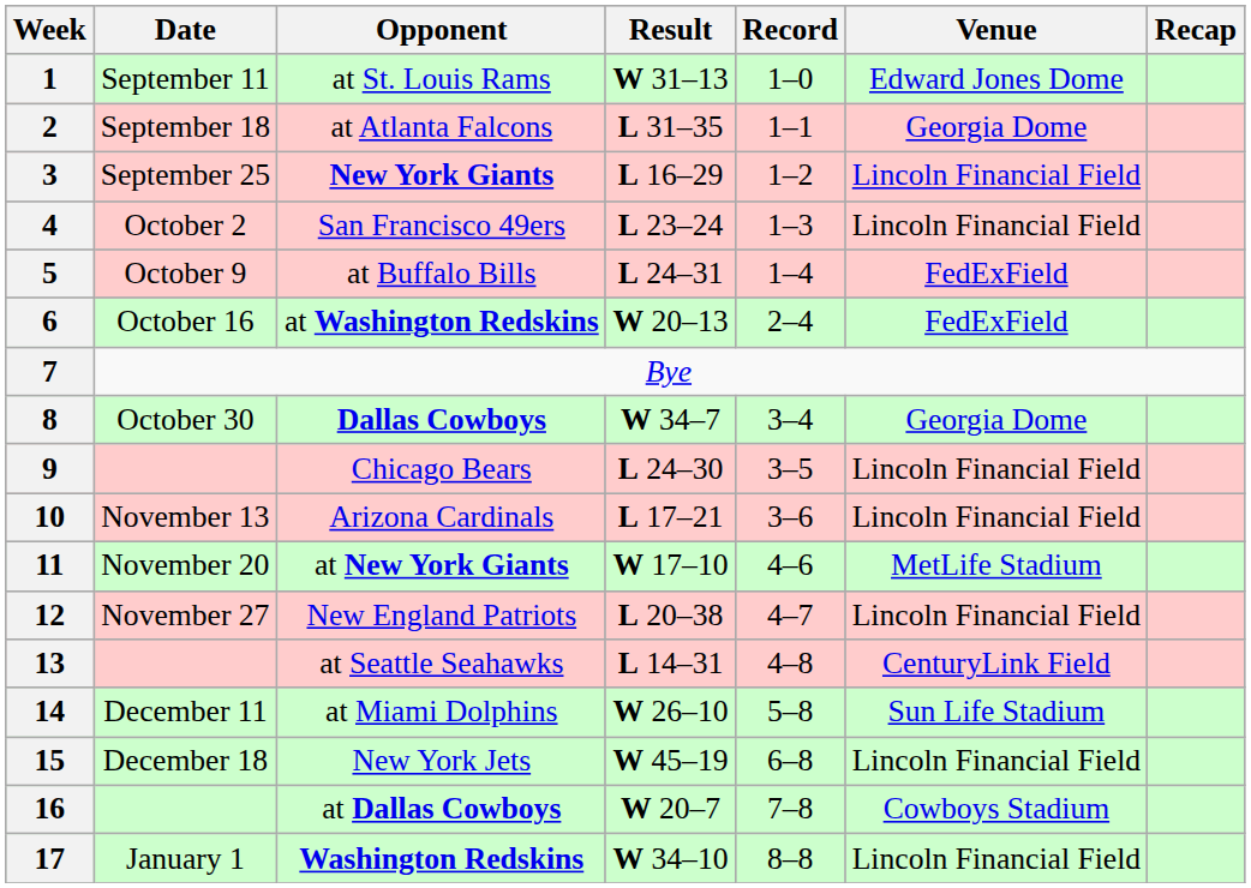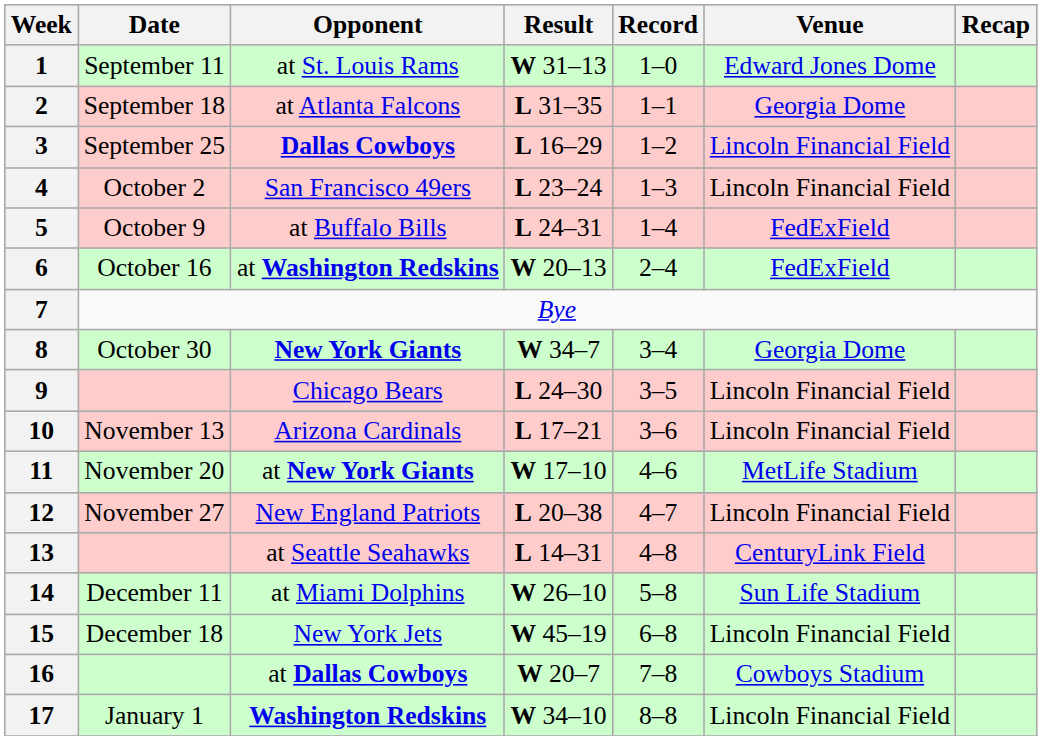3 | Opponent: New York Giants -> Dallas Cowboys
8 | Opponent: Dallas Cowboys -> New York Giants
